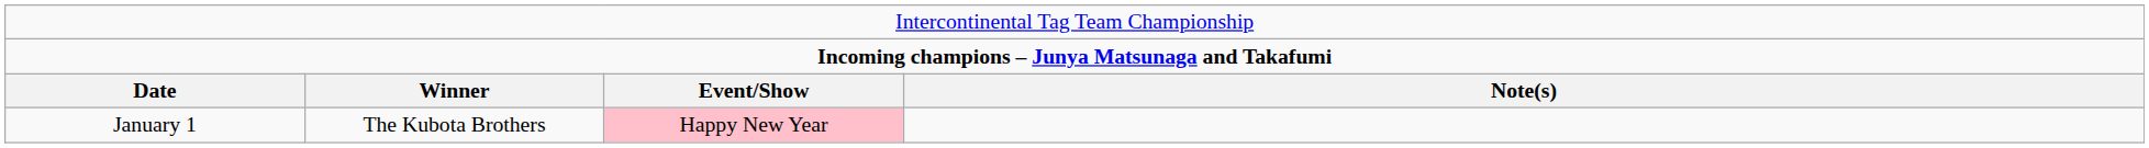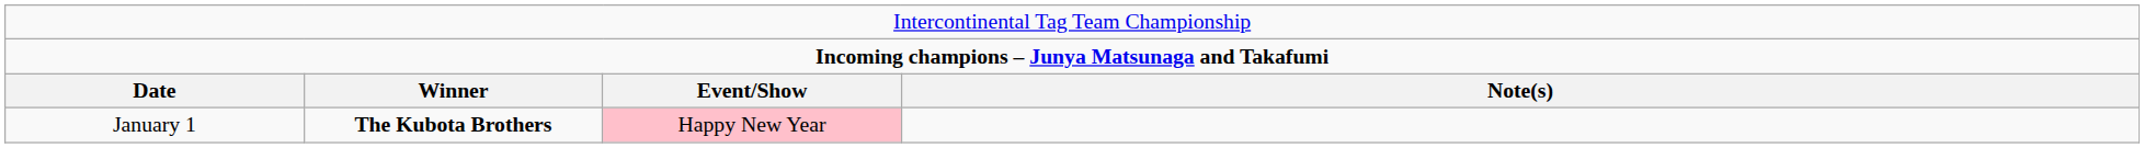January 1 | column 2: normal -> bold
